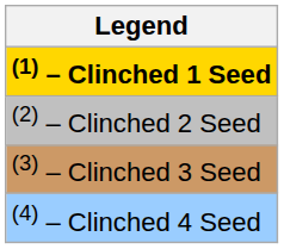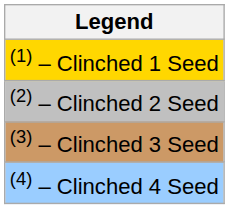row 2 | column 1: bold -> normal
